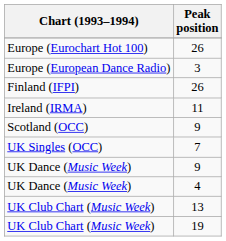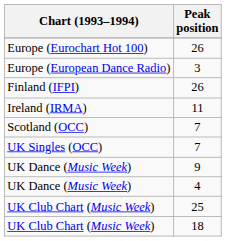row 6 | Peak position: 9 -> 7
row 10 | Peak position: 13 -> 25
row 11 | Peak position: 19 -> 18
